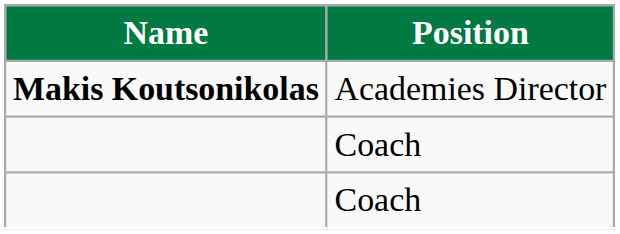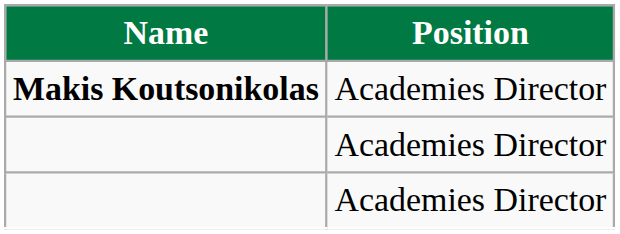row 3 | Position: Coach -> Academies Director
row 4 | Position: Coach -> Academies Director
